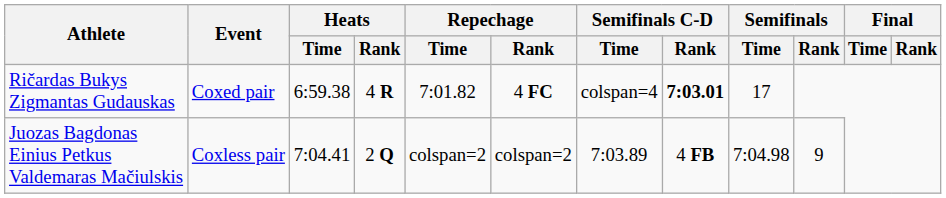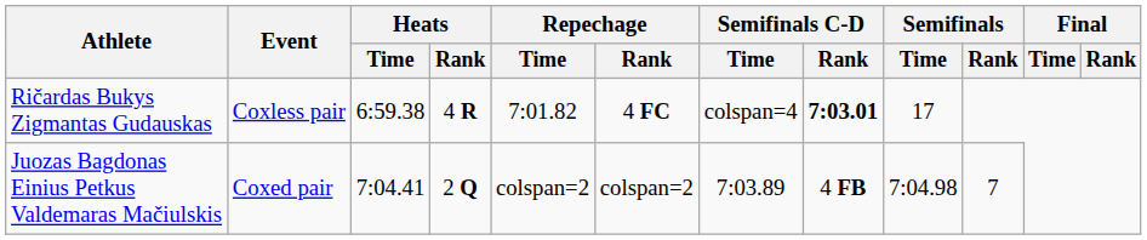Ričardas Bukys Zigmantas Gudauskas | Event: Coxed pair -> Coxless pair
Juozas Bagdonas Einius Petkus Valdemaras Mačiulskis | Event: Coxless pair -> Coxed pair
Juozas Bagdonas Einius Petkus Valdemaras Mačiulskis | Semifinals / Rank: 9 -> 7
